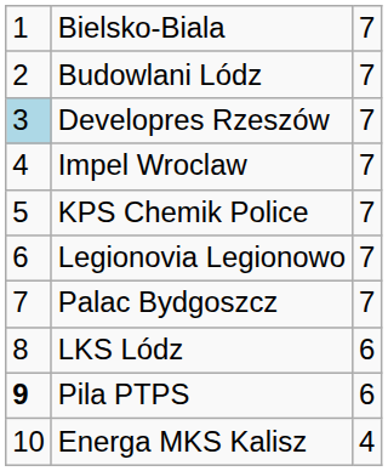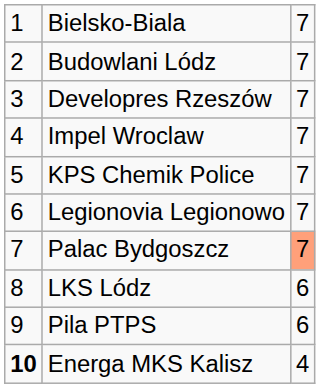Developres Rzeszów | column 1: lightblue background -> no background
Palac Bydgoszcz | column 3: no background -> lightsalmon background
Pila PTPS | column 1: bold -> normal
Energa MKS Kalisz | column 1: normal -> bold
